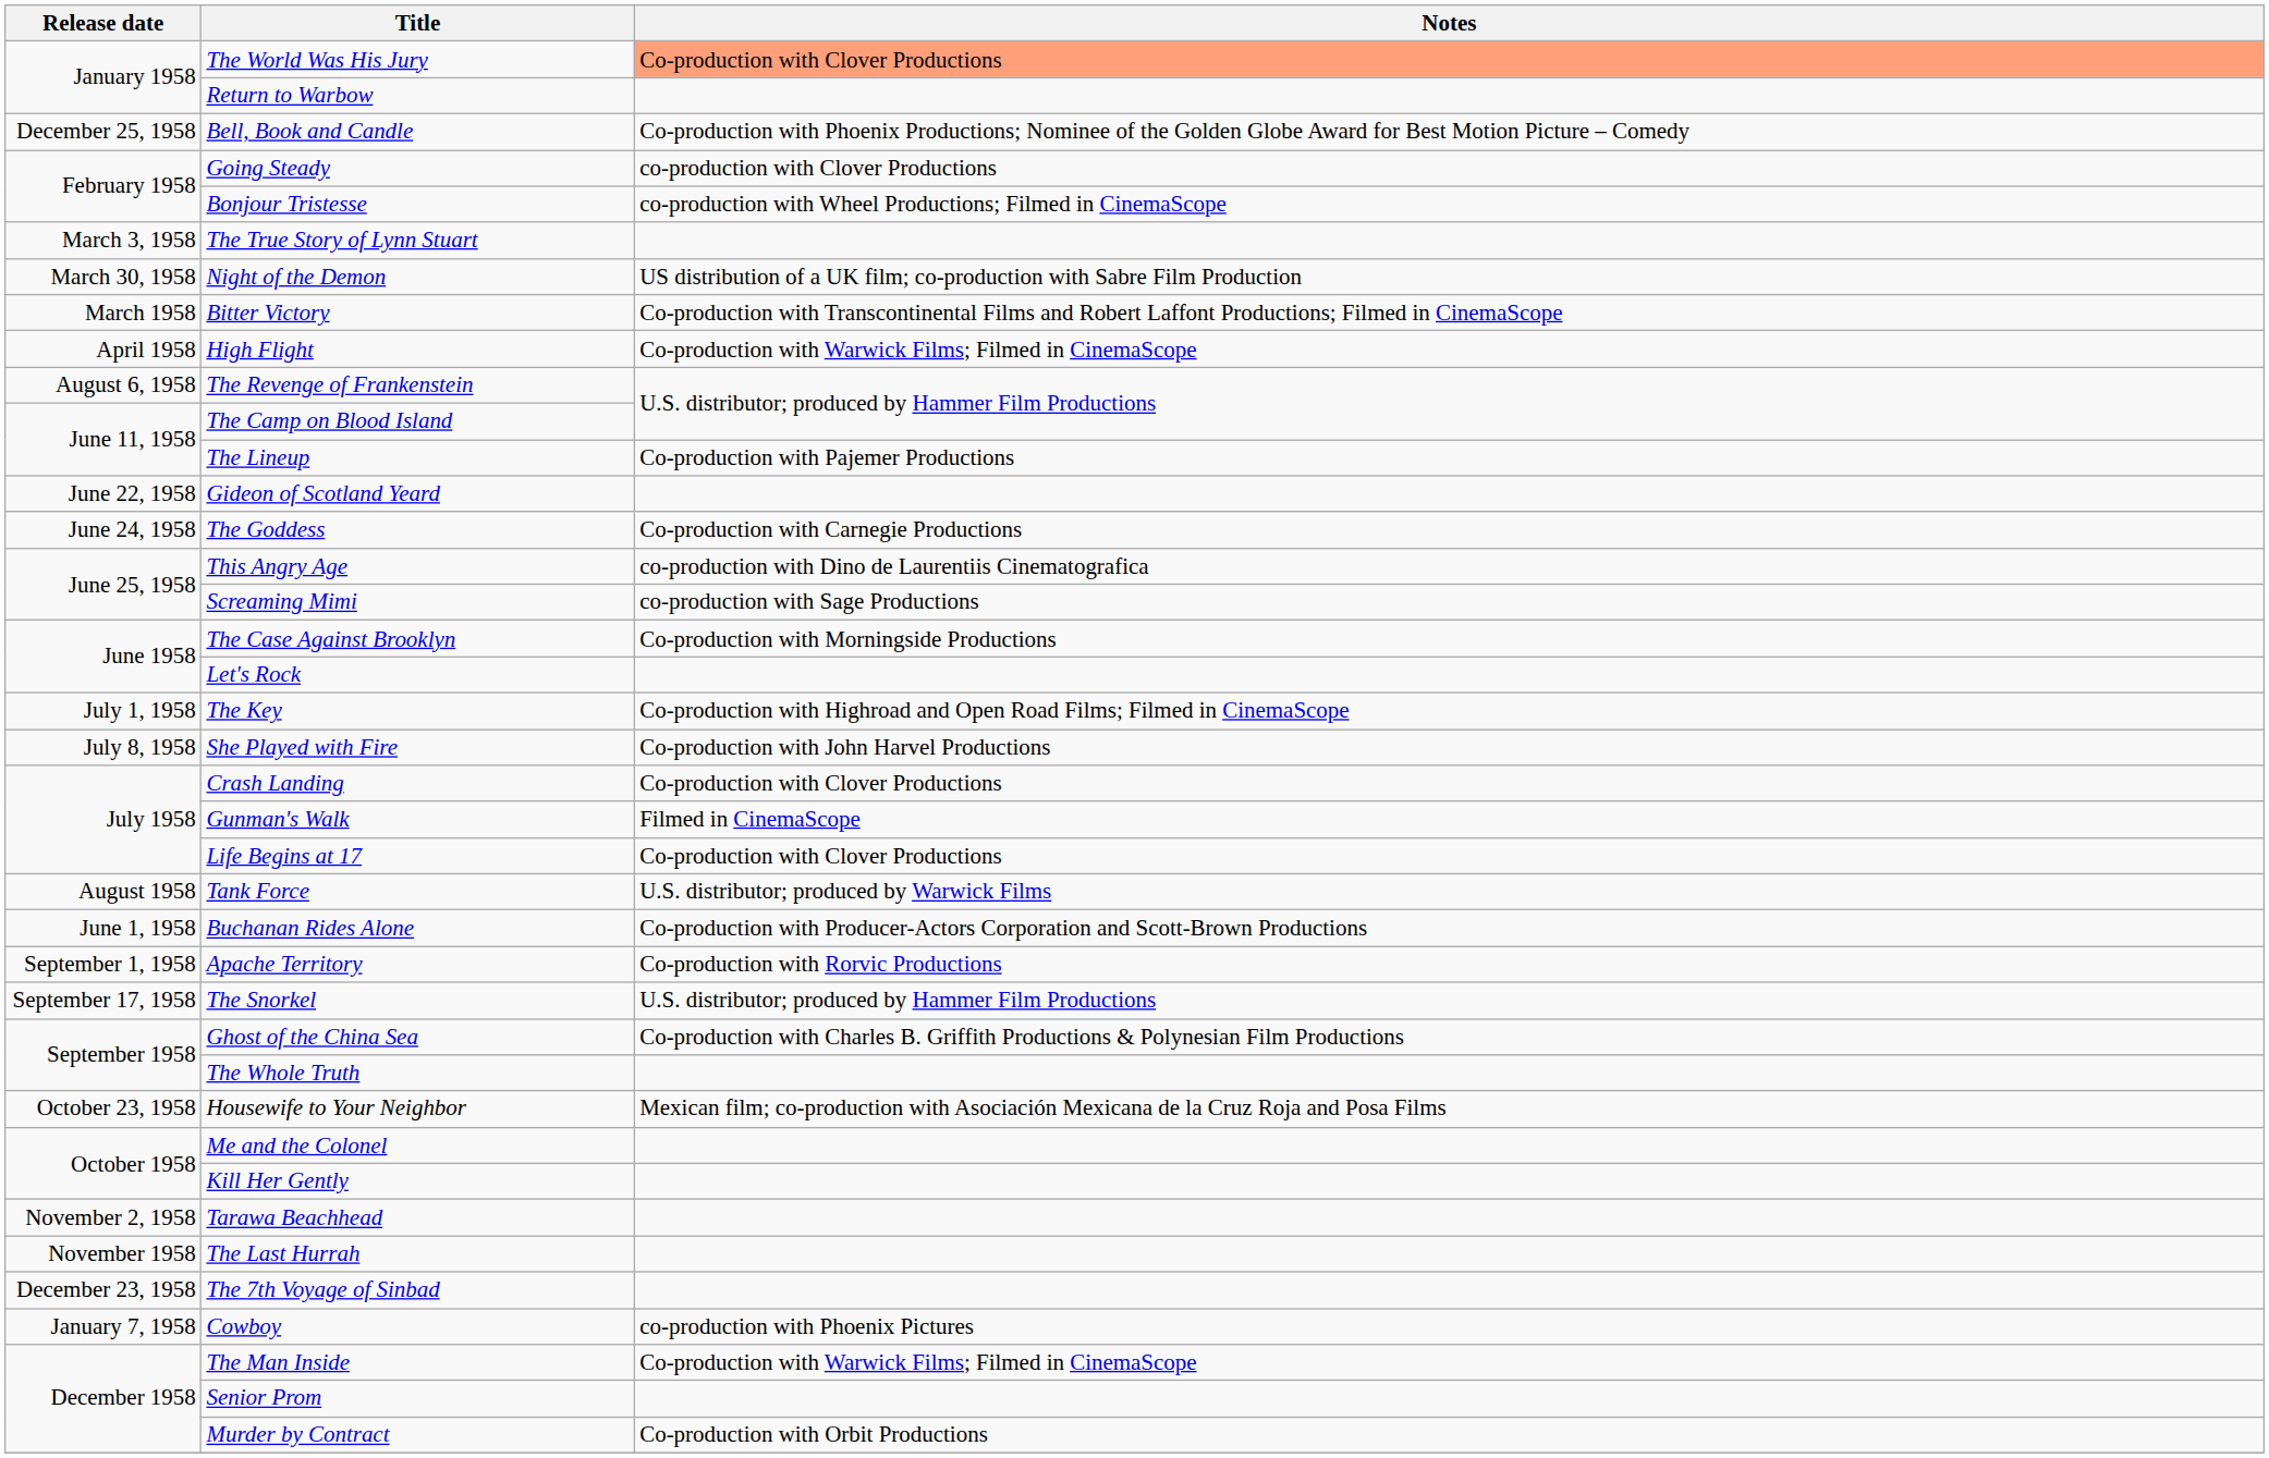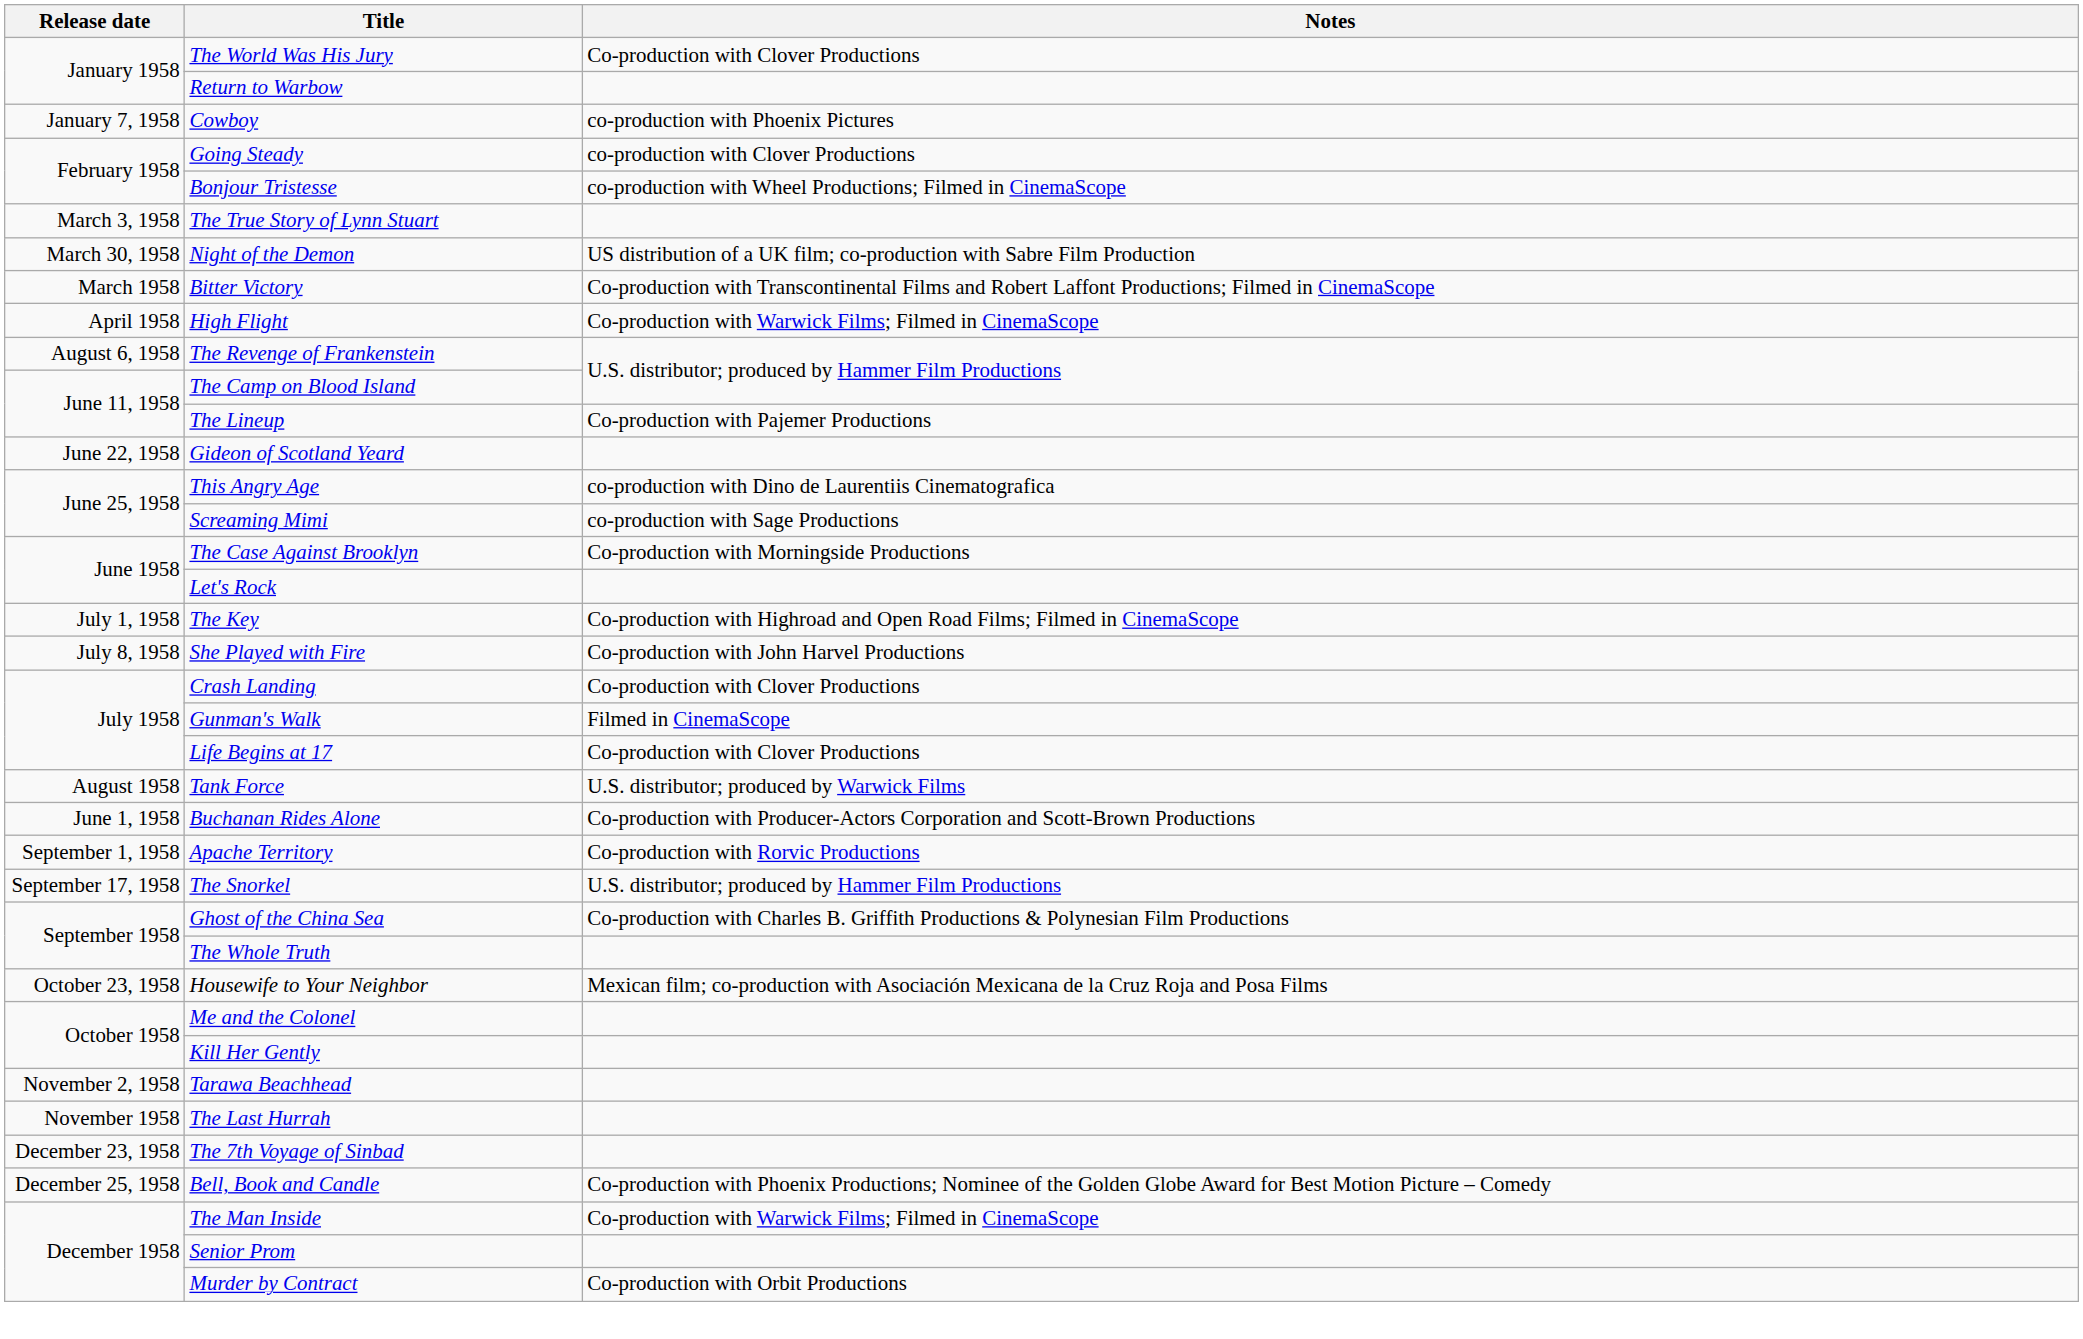The World Was His Jury | Notes: lightsalmon background -> no background
rows swapped: Cowboy <-> Bell, Book and Candle
- row: June 24, 1958 | The Goddess | Co-production with Carnegie Productions
